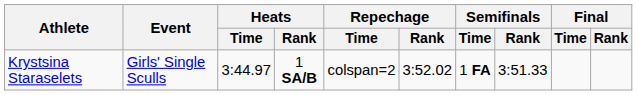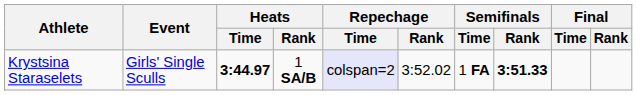Krystsina Staraselets | Heats / Time: normal -> bold
Krystsina Staraselets | Repechage / Time: no background -> lavender background
Krystsina Staraselets | Semifinals / Rank: normal -> bold
